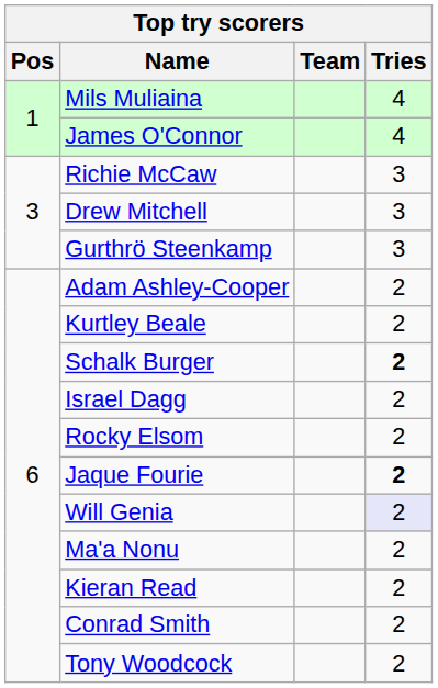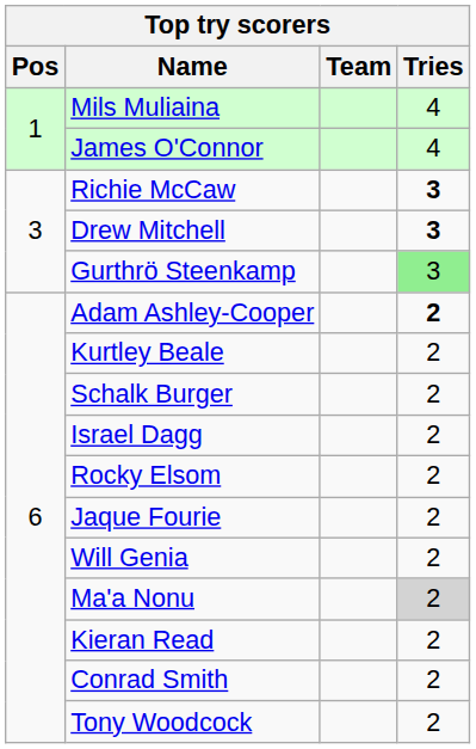Richie McCaw | Tries: normal -> bold
Drew Mitchell | Tries: normal -> bold
Gurthrö Steenkamp | Tries: no background -> lightgreen background
Adam Ashley-Cooper | Tries: normal -> bold
Schalk Burger | Tries: bold -> normal
Jaque Fourie | Tries: bold -> normal
Will Genia | Tries: lavender background -> no background
Ma'a Nonu | Tries: no background -> lightgrey background
